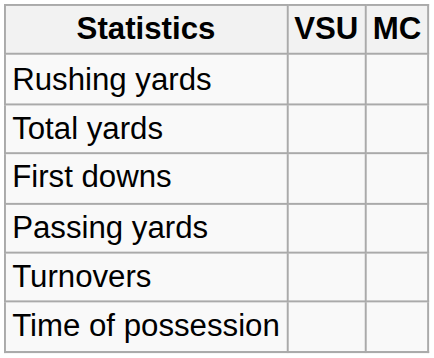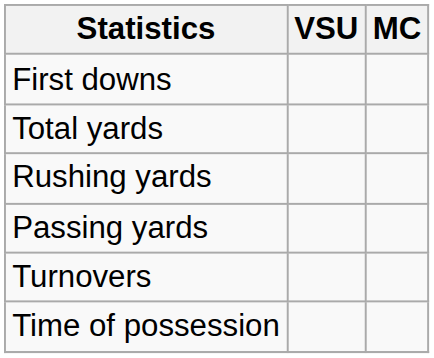rows swapped: First downs <-> Rushing yards
